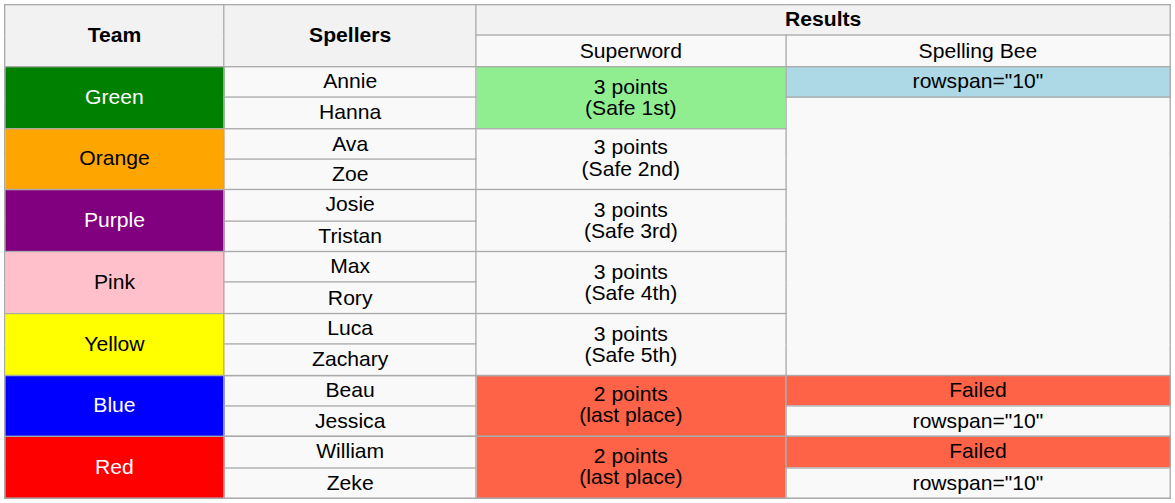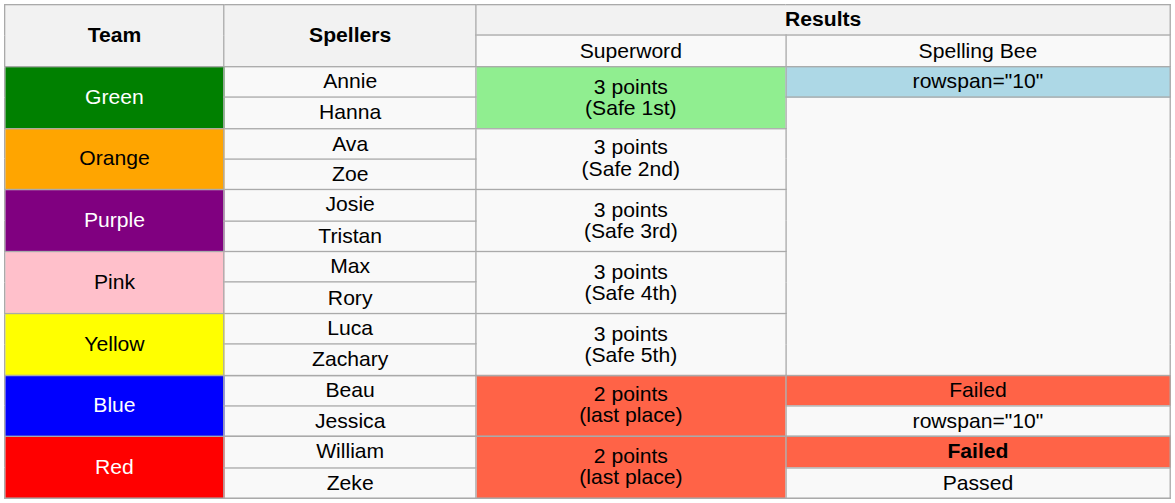William | column 4: normal -> bold
Zeke | column 4: rowspan="10" -> Passed
